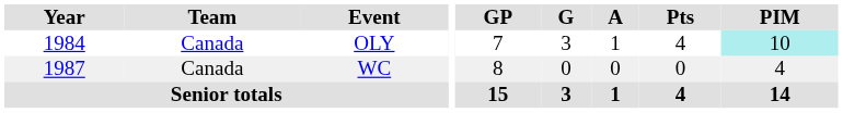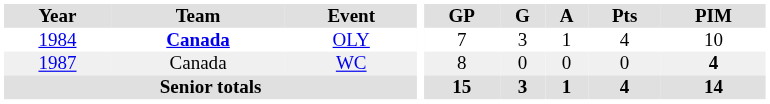OLY | Team: normal -> bold
OLY | PIM: paleturquoise background -> no background
WC | PIM: normal -> bold
